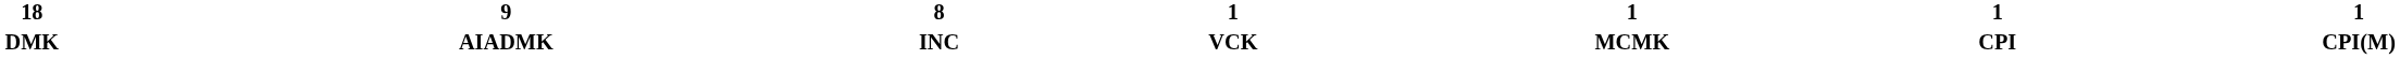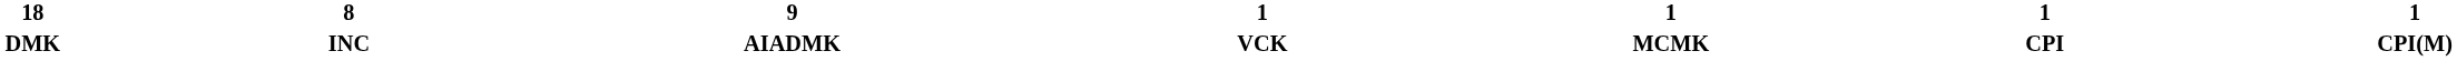columns swapped: 9 <-> 8
